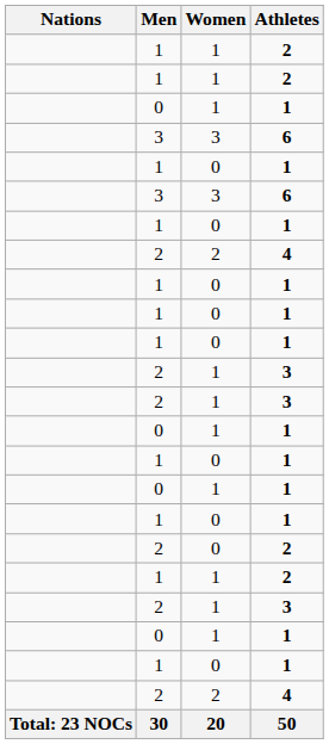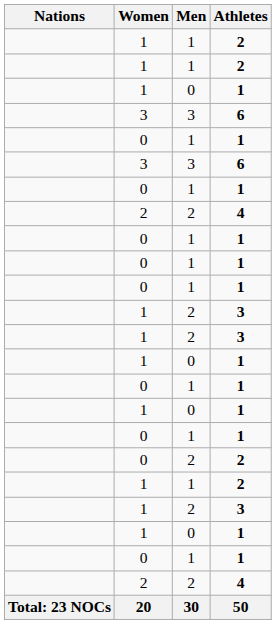columns swapped: Men <-> Women
